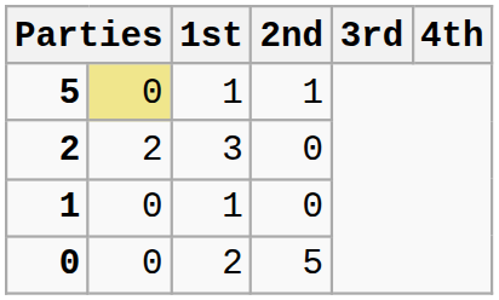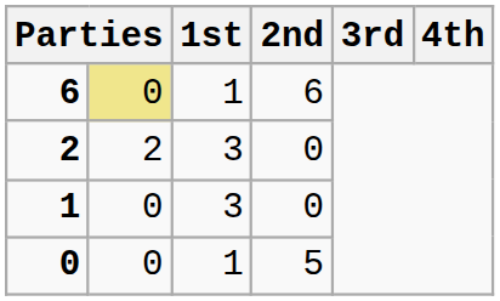row 2 | column 1: 5 -> 6
row 2 | 2nd: 1 -> 6
row 4 | 1st: 1 -> 3
row 5 | 1st: 2 -> 1
